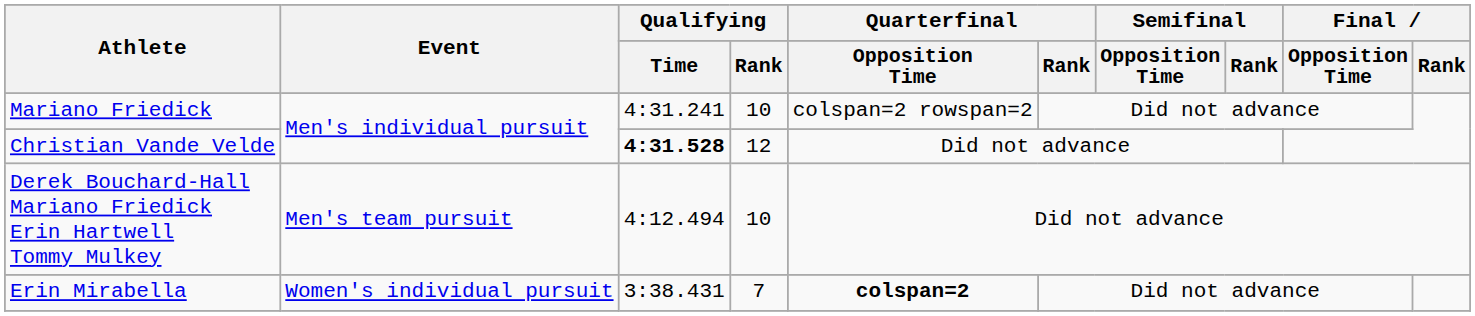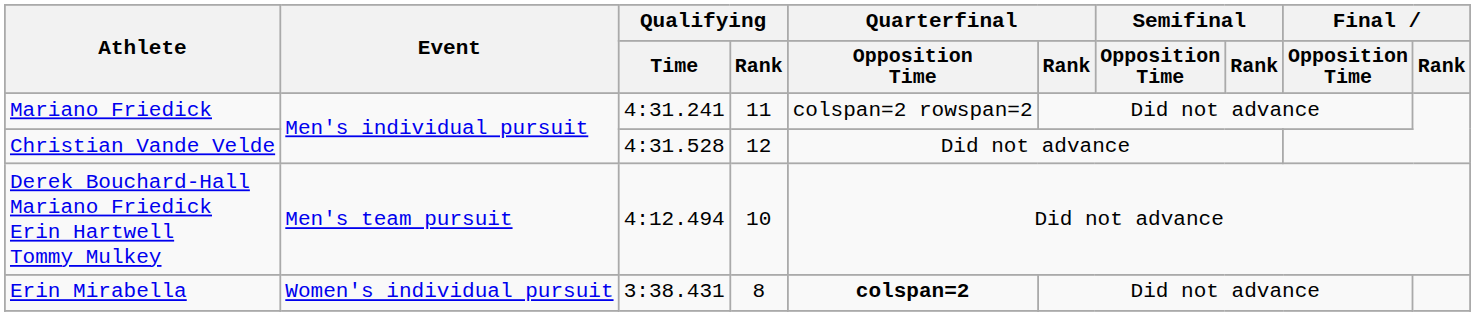Mariano Friedick | Qualifying / Rank: 10 -> 11
Christian Vande Velde | Qualifying / Time: bold -> normal
Erin Mirabella | Qualifying / Rank: 7 -> 8
